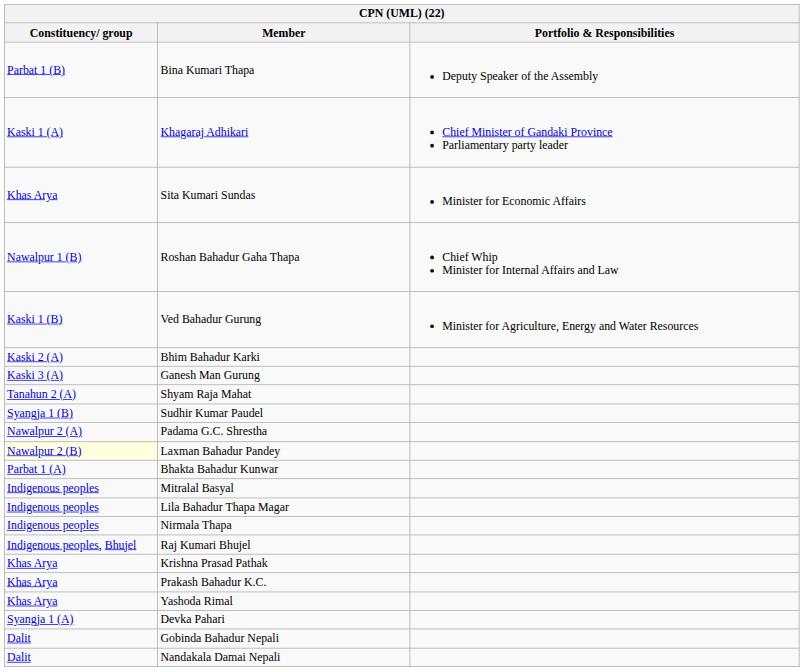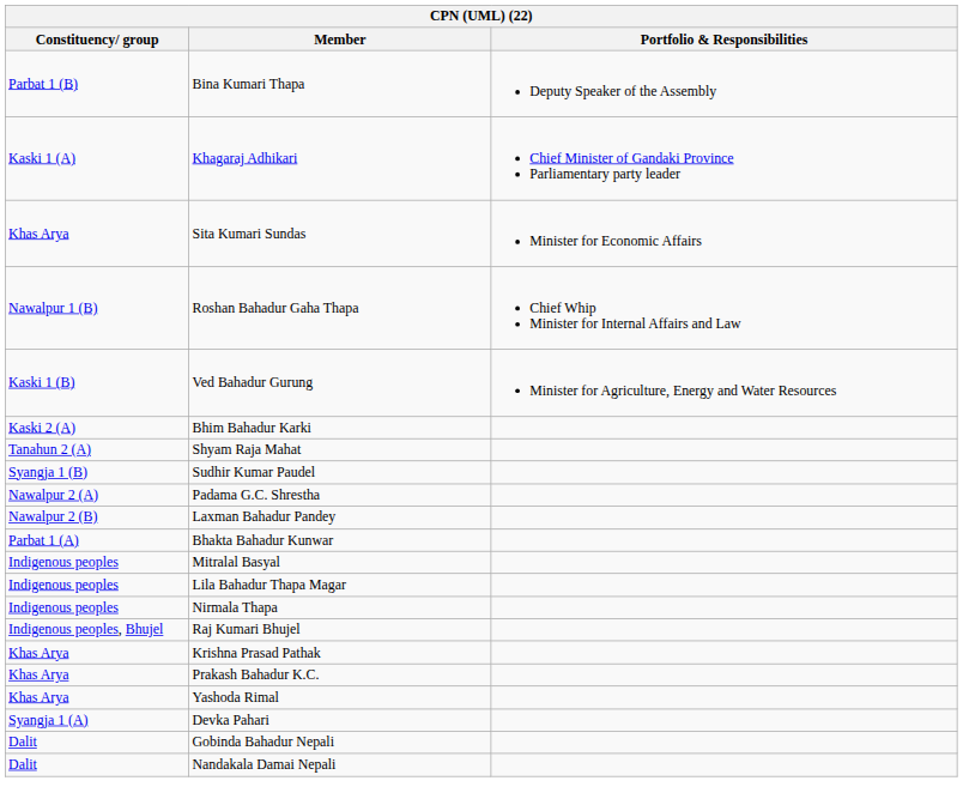- row: Kaski 3 (A) | Ganesh Man Gurung
Laxman Bahadur Pandey | Constituency/ group: lightyellow background -> no background
